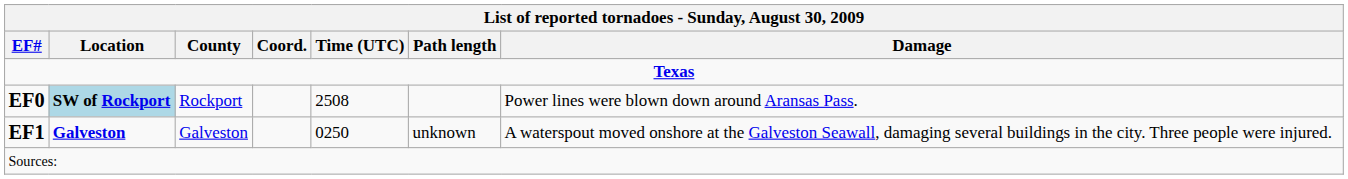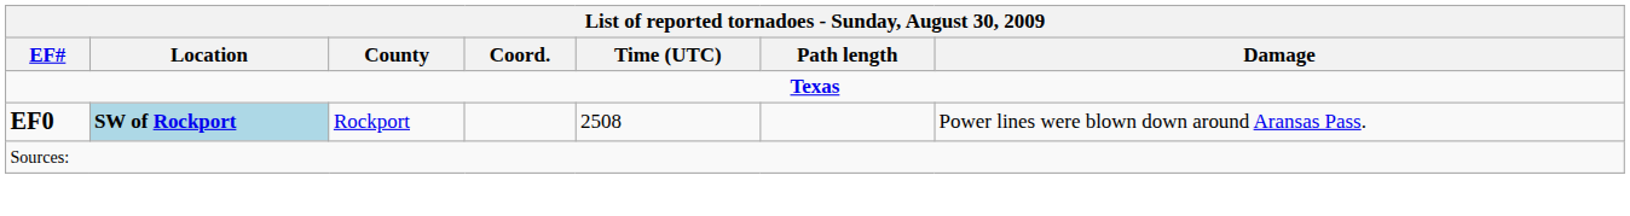- row: EF1 | Galveston | Galveston | 0250 | unknown | A waterspout moved onshore at the Galveston Seawall, damaging several buildings in the city. Three people were injured.
